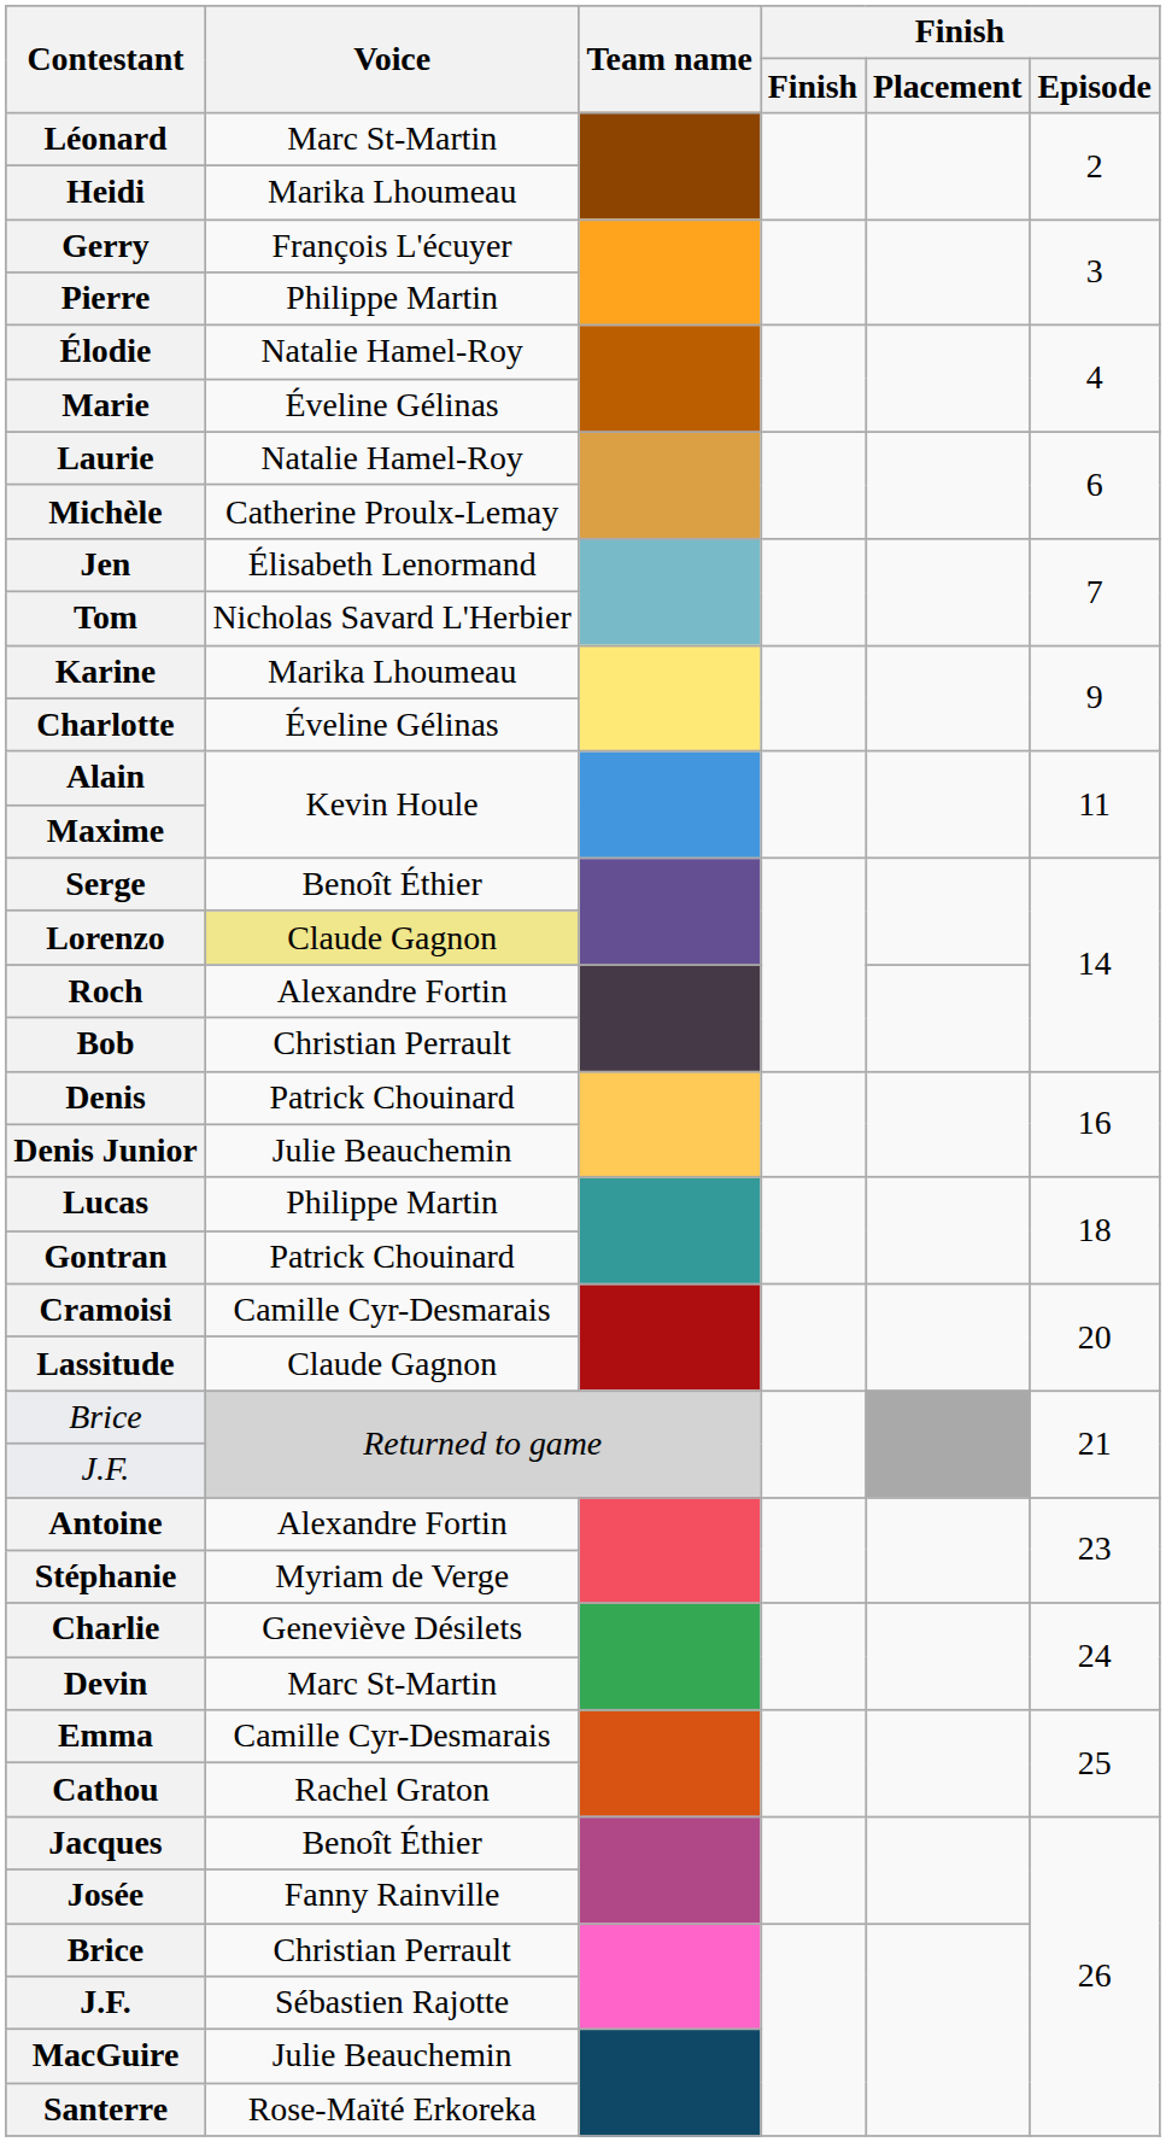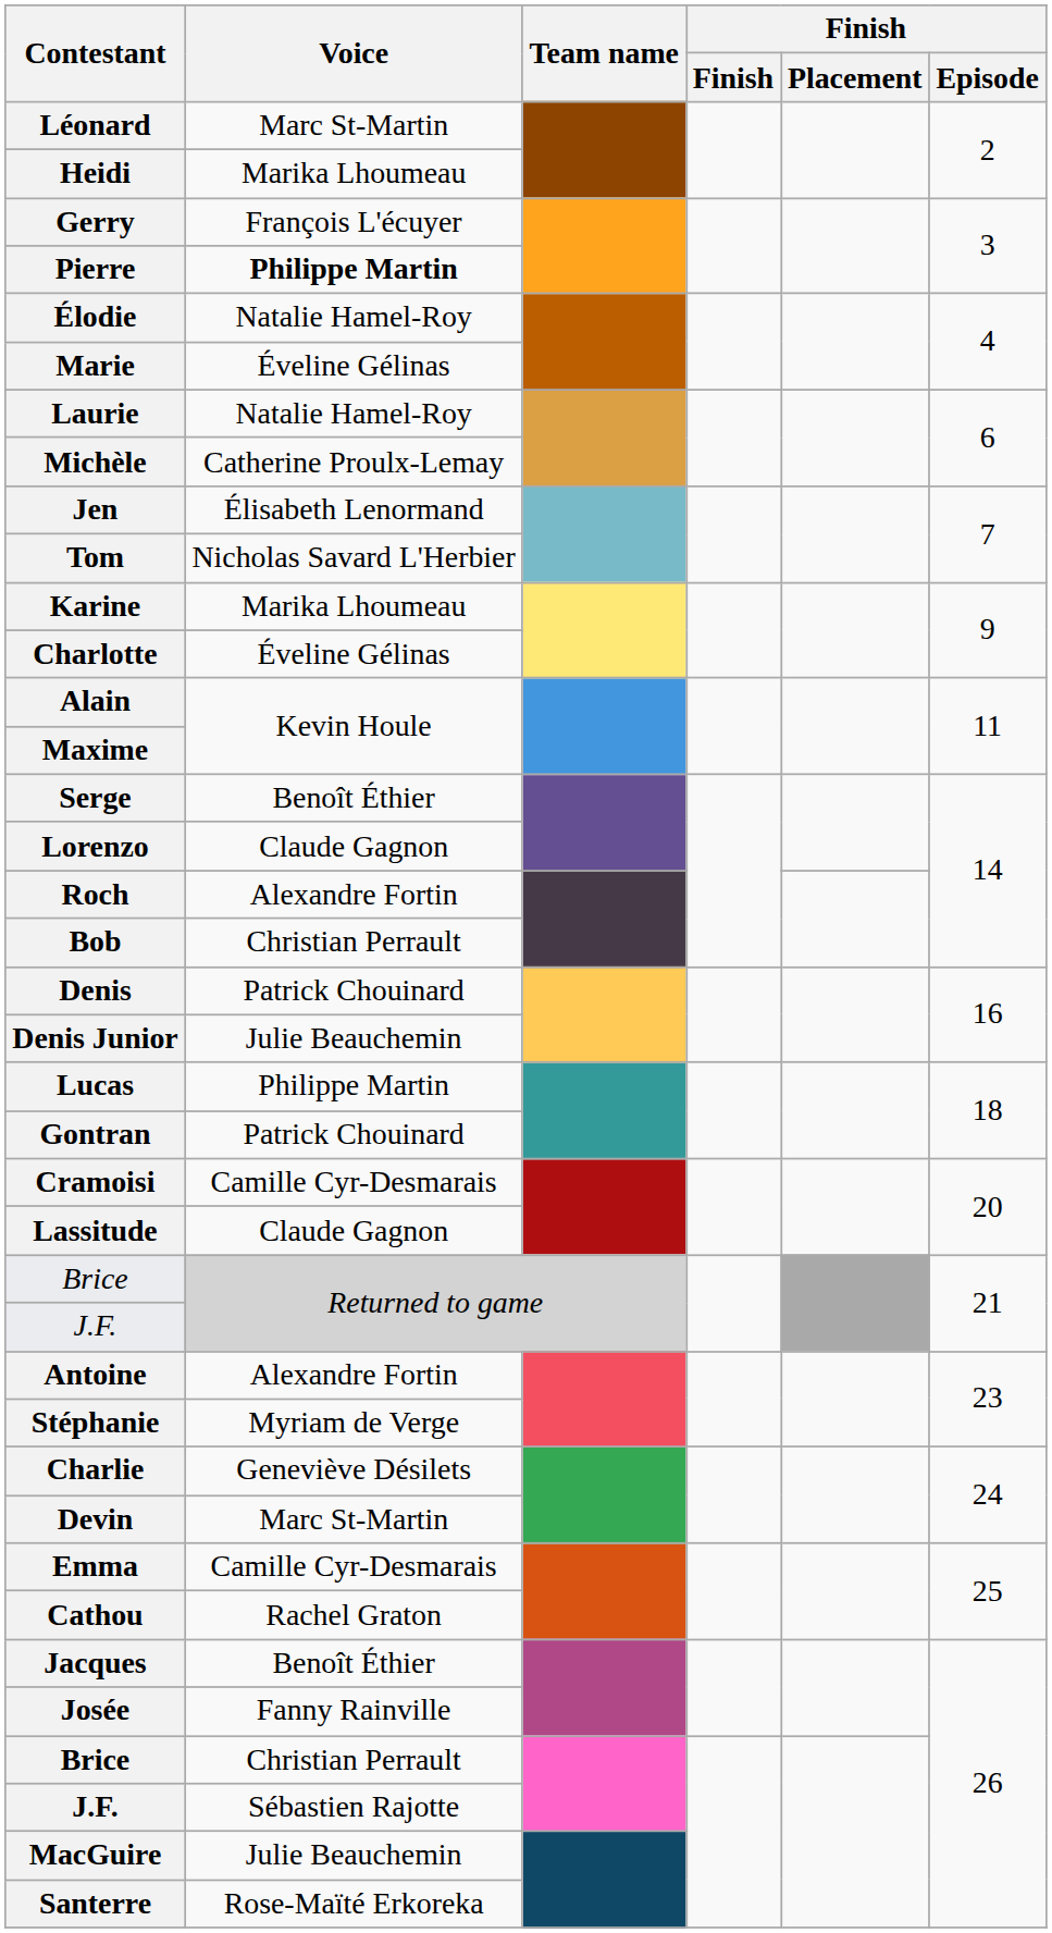Pierre | Voice: normal -> bold
Lorenzo | Voice: khaki background -> no background
